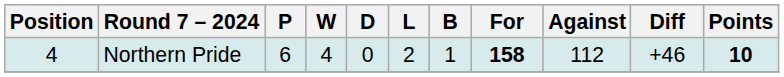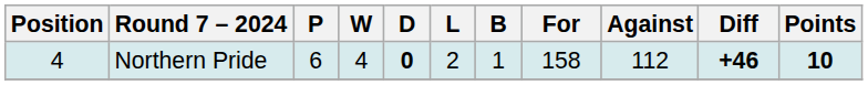Northern Pride | D: normal -> bold
Northern Pride | For: bold -> normal
Northern Pride | Diff: normal -> bold
